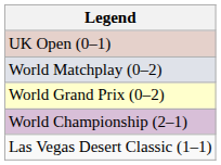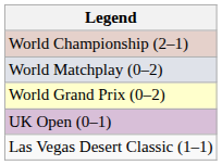row 2 | column 1: UK Open (0–1) -> World Championship (2–1)
row 5 | column 1: World Championship (2–1) -> UK Open (0–1)
